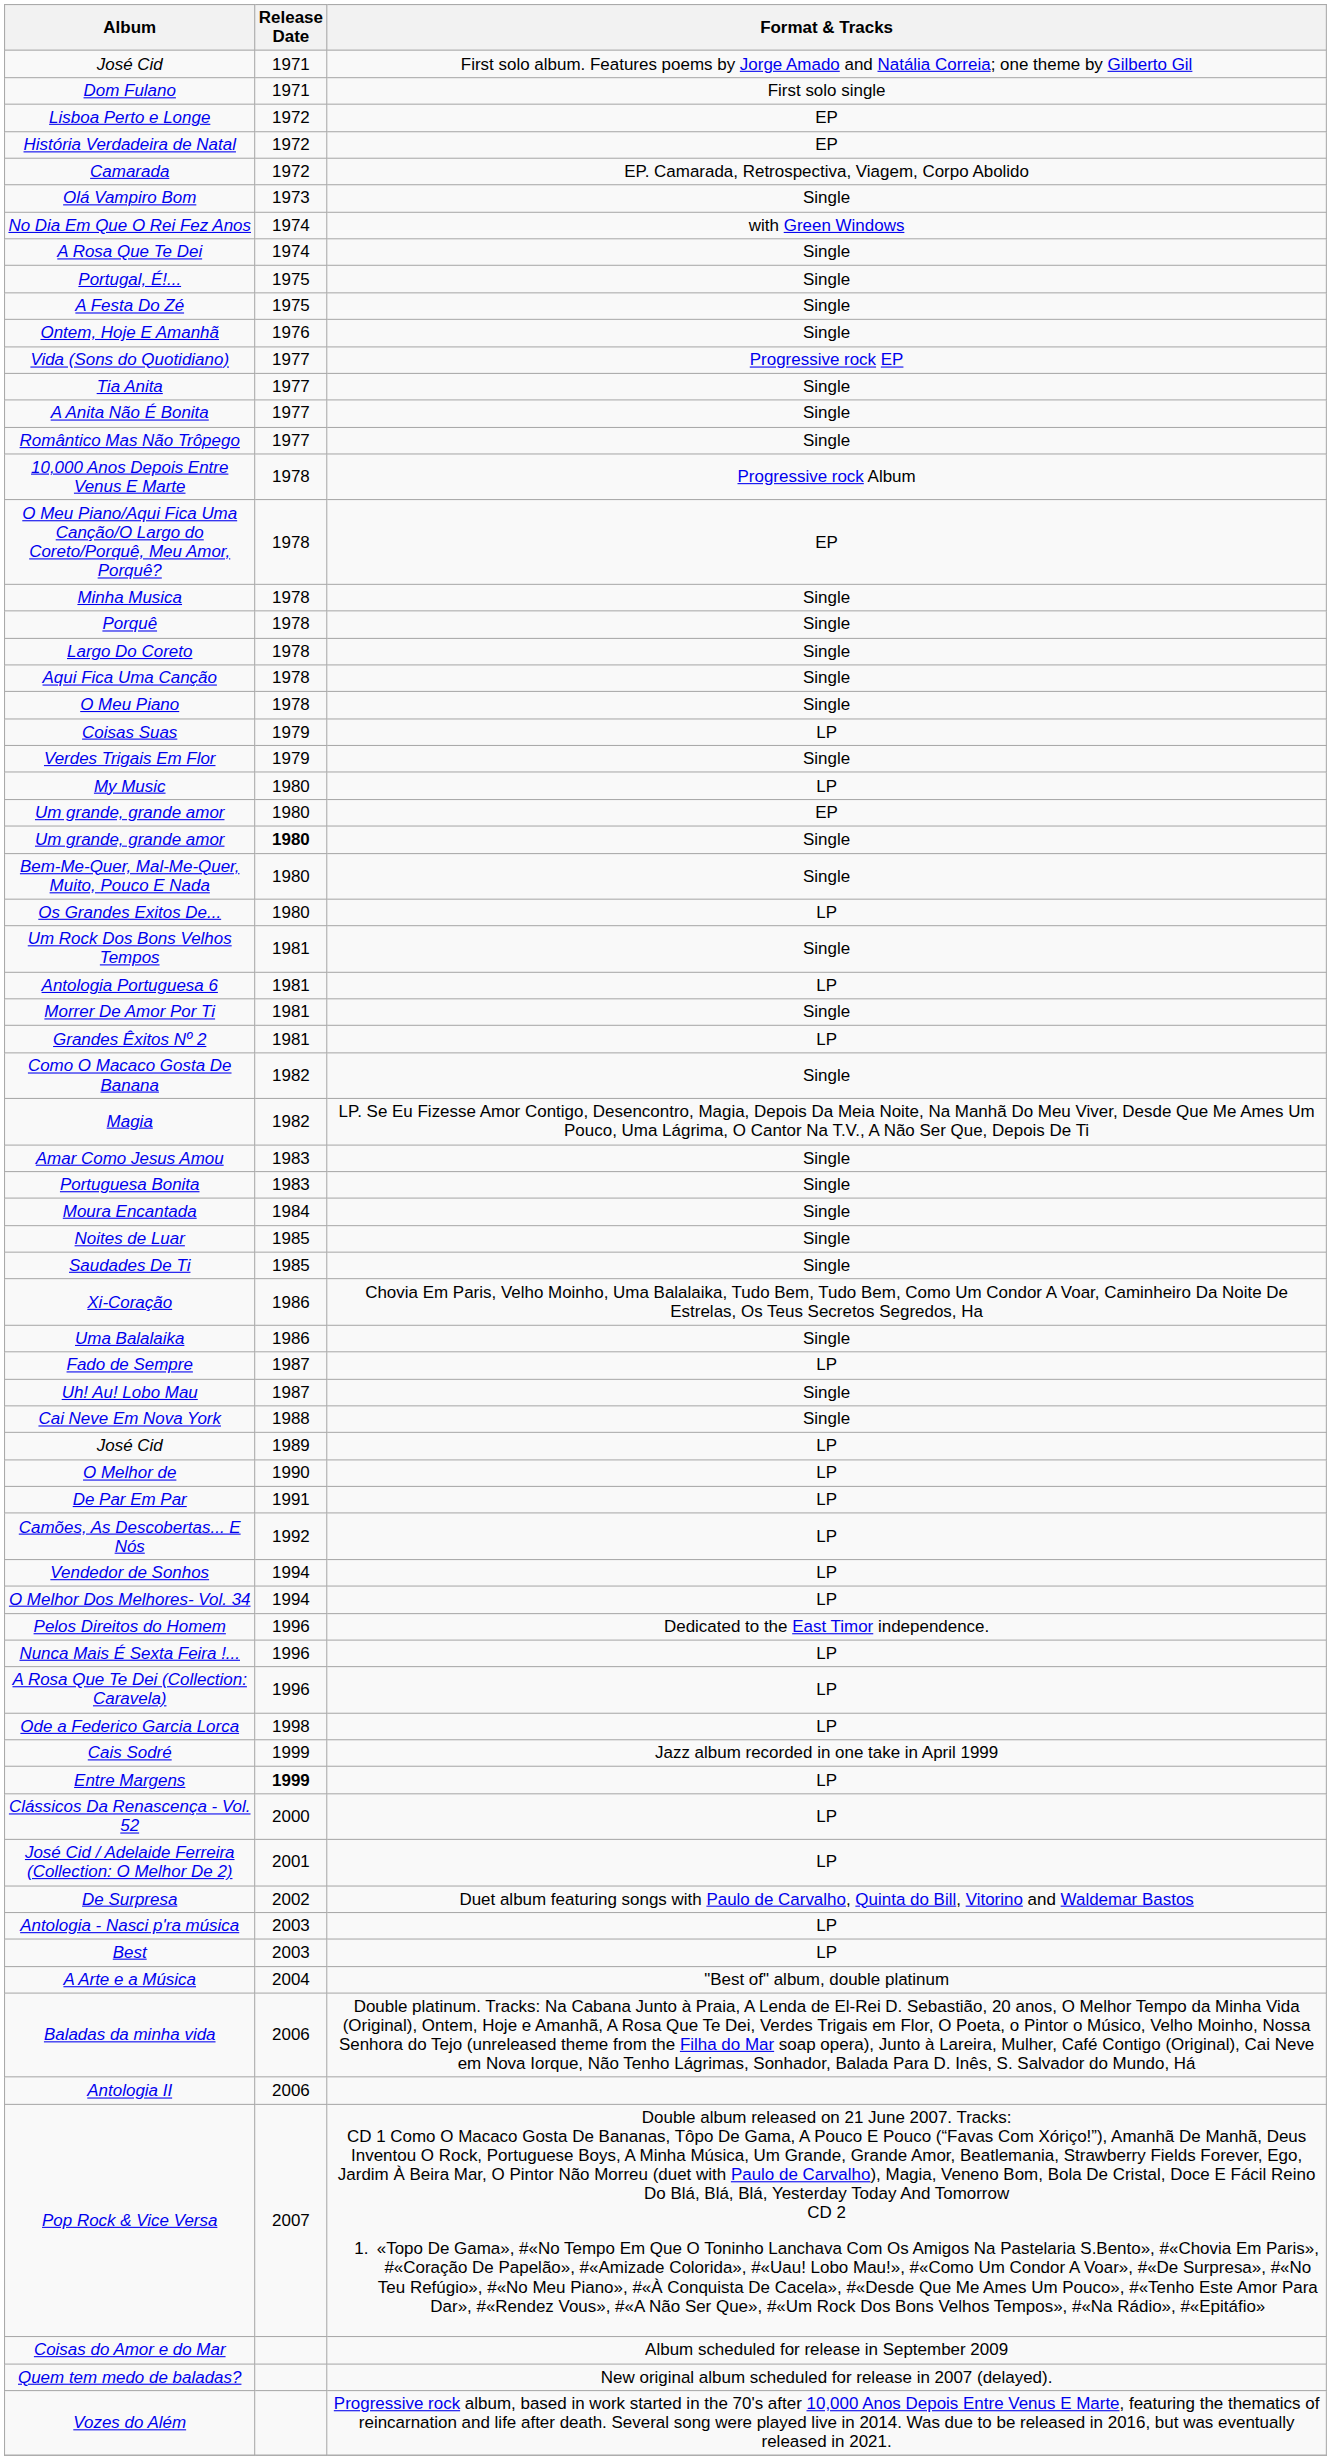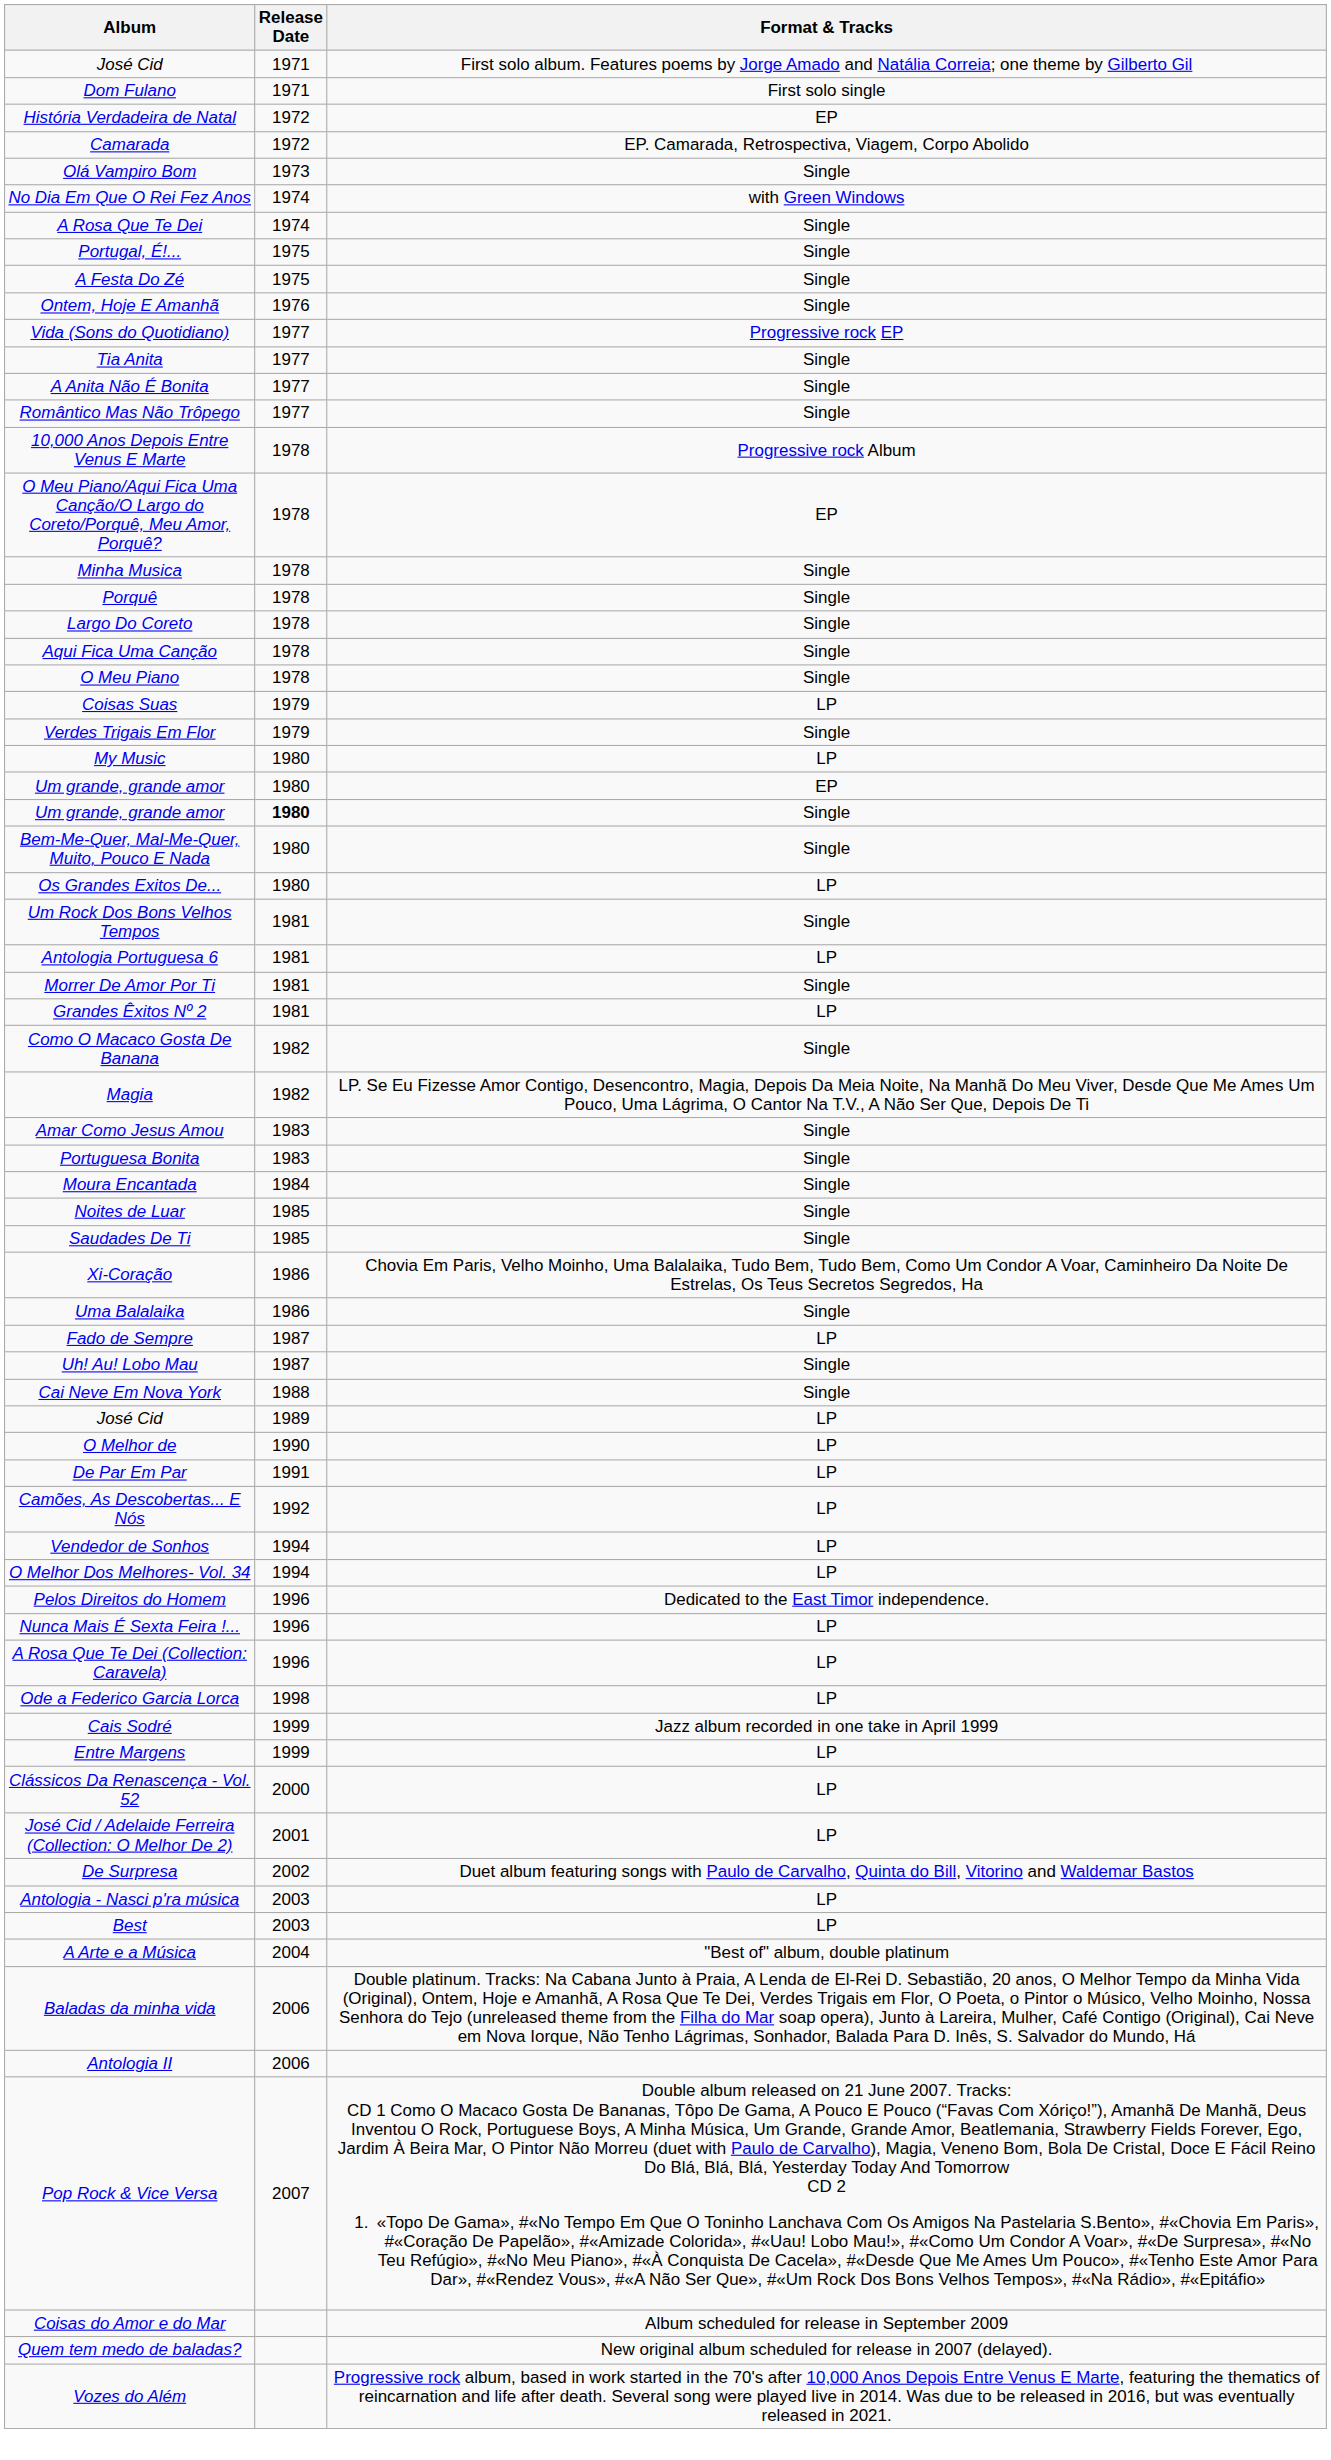- row: Lisboa Perto e Longe | 1972 | EP
Entre Margens | Release Date: bold -> normal
